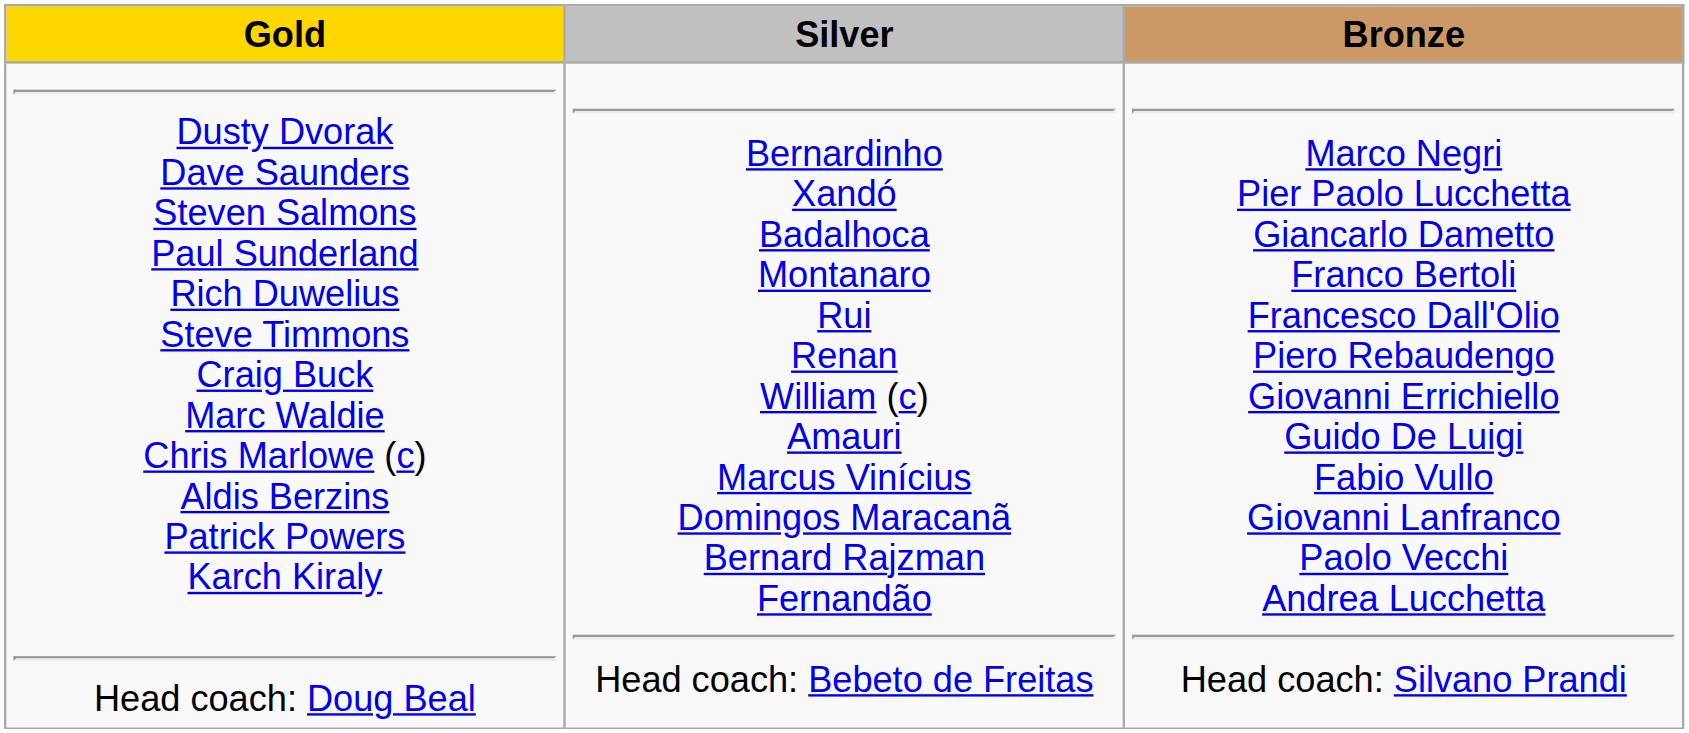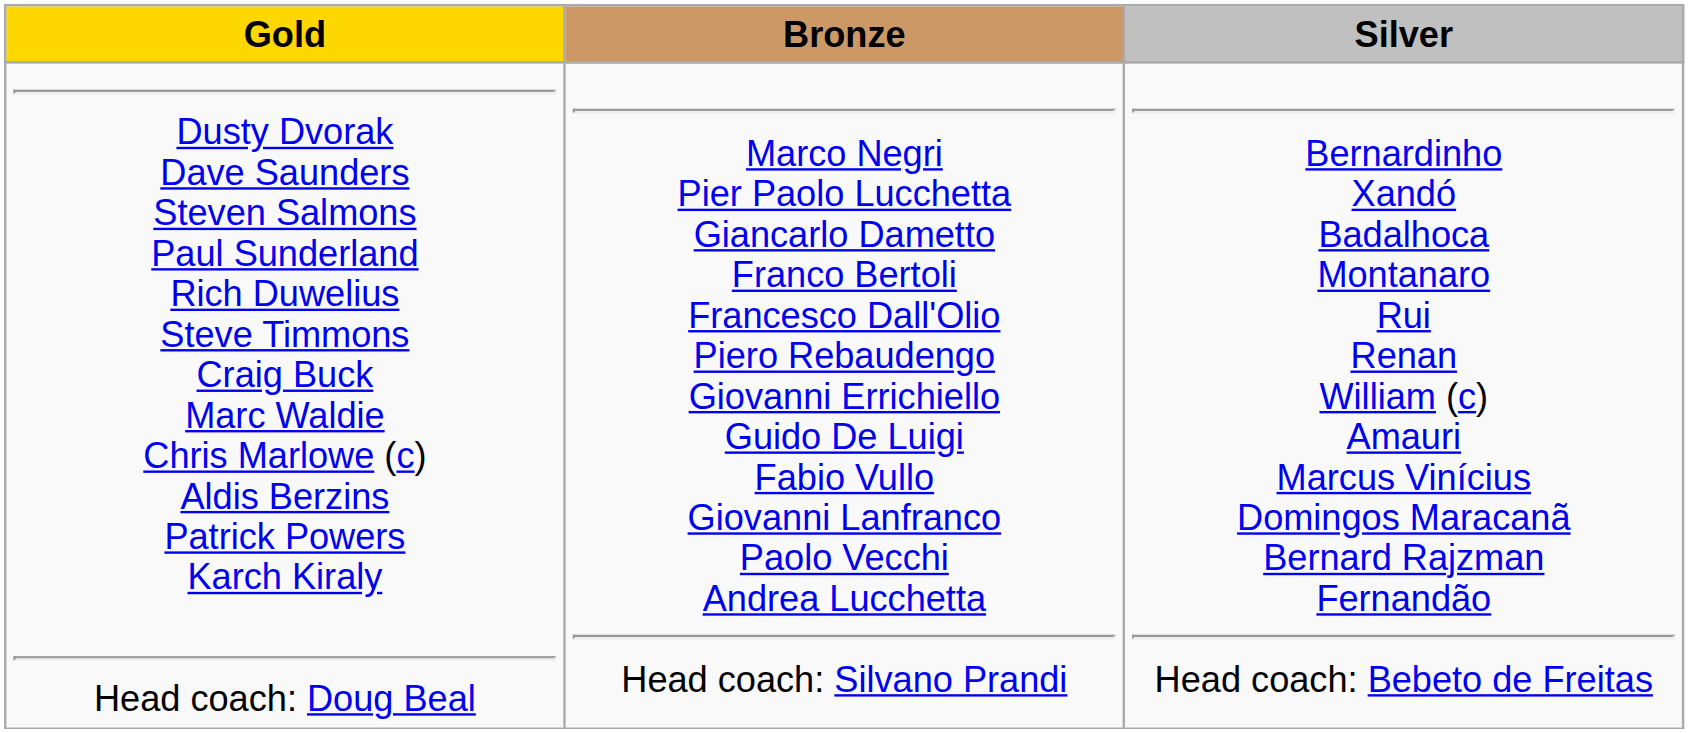columns swapped: Silver <-> Bronze
